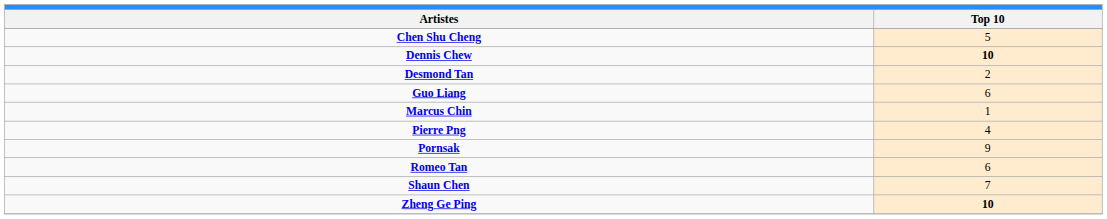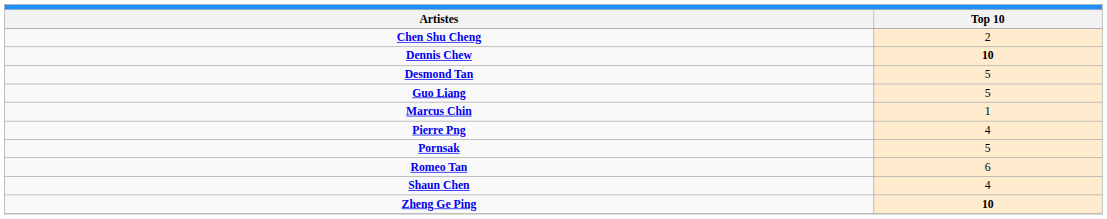Chen Shu Cheng | column 2: 5 -> 2
Desmond Tan | column 2: 2 -> 5
Guo Liang | column 2: 6 -> 5
Pornsak | column 2: 9 -> 5
Shaun Chen | column 2: 7 -> 4
